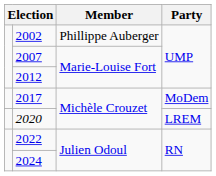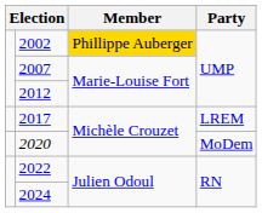2002 | Member: no background -> gold background
2017 | Party: MoDem -> LREM
2020 | Party: LREM -> MoDem
